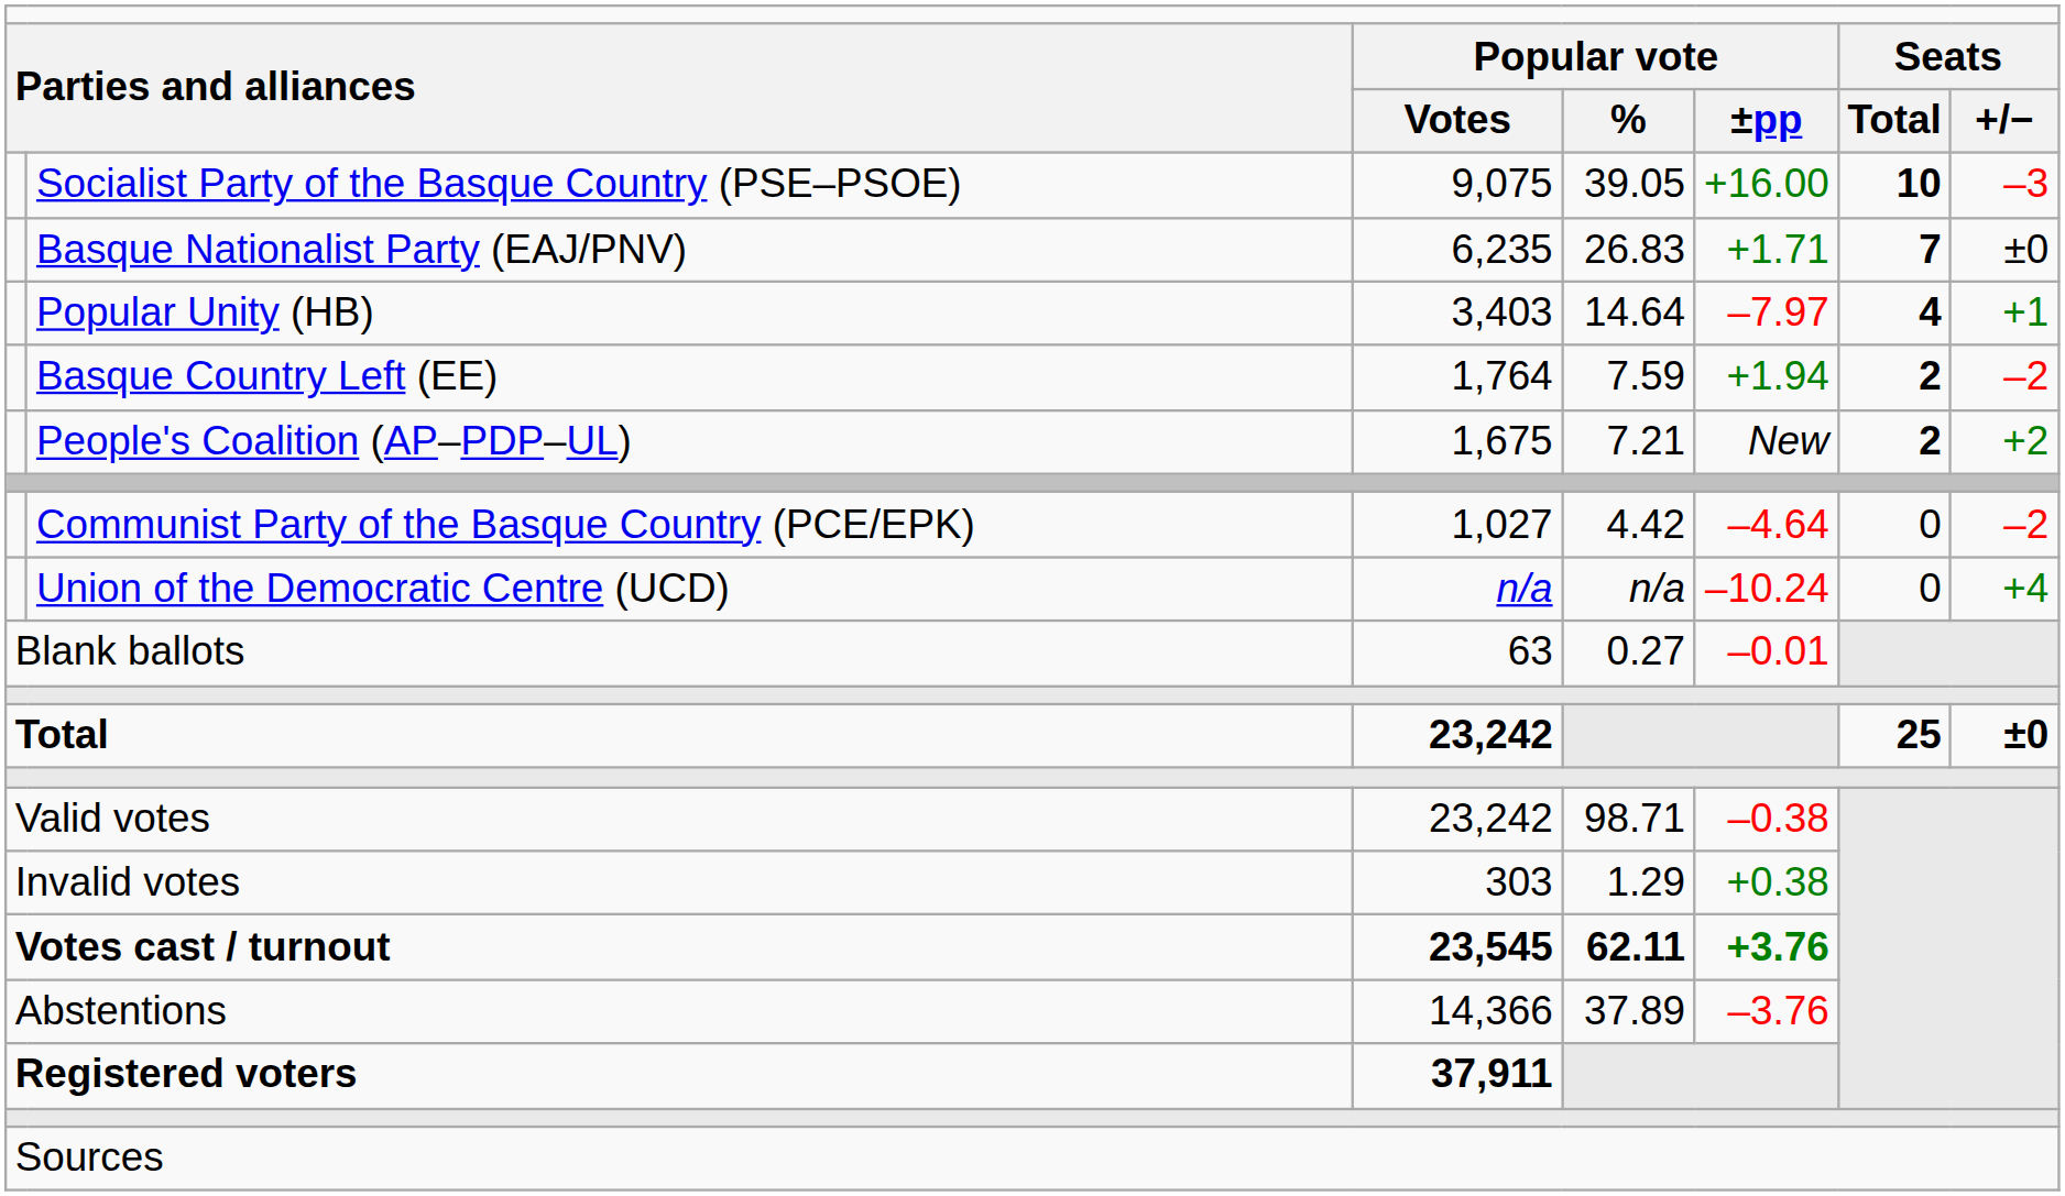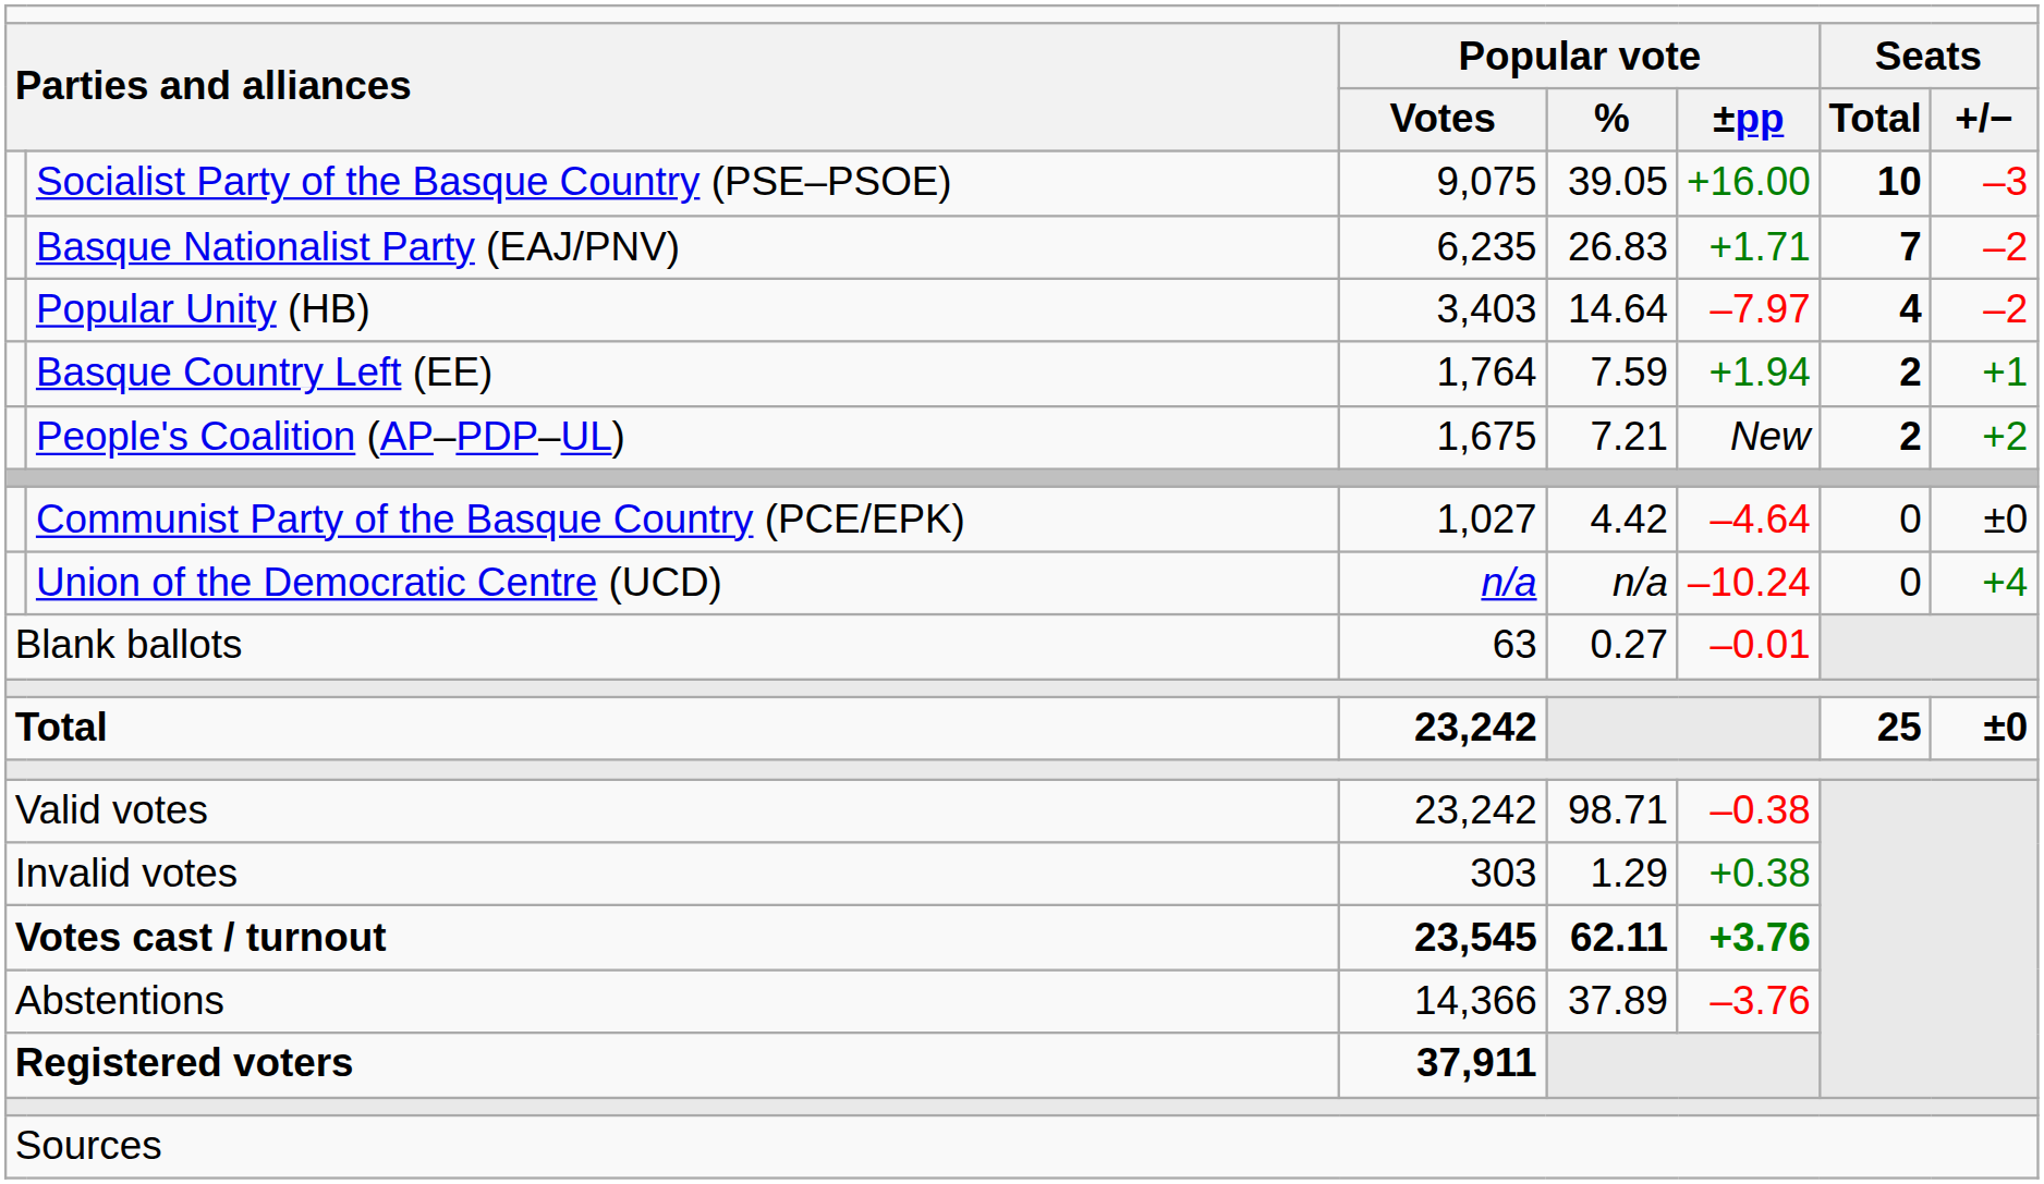Basque Nationalist Party (EAJ/PNV) | column 7: ±0 -> –2
Popular Unity (HB) | column 7: +1 -> –2
Basque Country Left (EE) | column 7: –2 -> +1
Communist Party of the Basque Country (PCE/EPK) | column 7: –2 -> ±0
